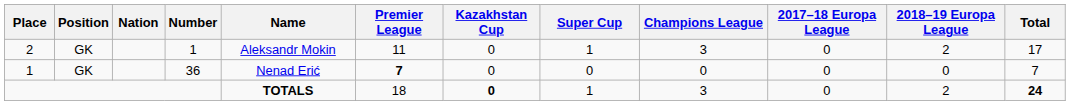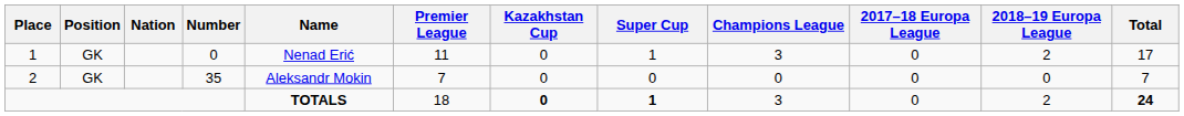row 2 | Place: 2 -> 1
row 2 | Number: 1 -> 0
row 2 | Name: Aleksandr Mokin -> Nenad Erić
row 3 | Place: 1 -> 2
row 3 | Number: 36 -> 35
row 3 | Name: Nenad Erić -> Aleksandr Mokin
row 3 | Premier League: bold -> normal
row 4 | Super Cup: normal -> bold
